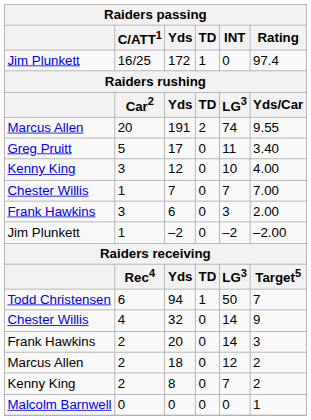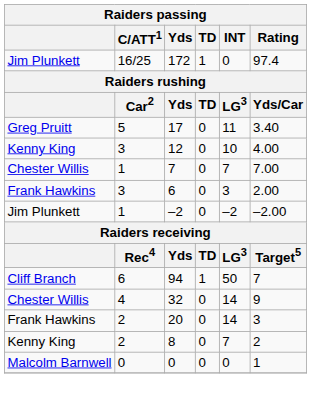- row: Marcus Allen | 20 | 191 | 2 | 74 | 9.55
94 | column 1: Todd Christensen -> Cliff Branch
- row: Marcus Allen | 2 | 18 | 0 | 12 | 2
